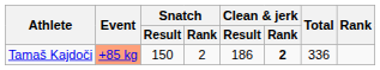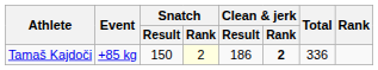Tamaš Kajdoči | Event: lightsalmon background -> no background
Tamaš Kajdoči | Snatch / Rank: no background -> lightyellow background
